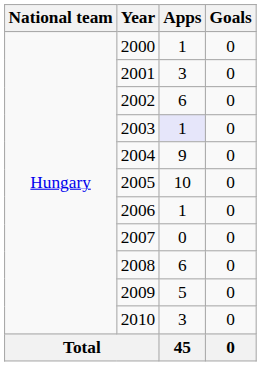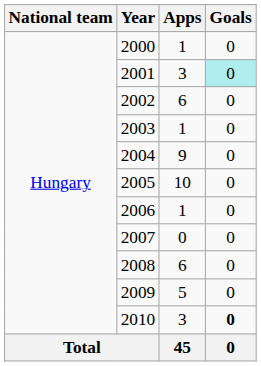2001 | Goals: no background -> paleturquoise background
2003 | Apps: lavender background -> no background
2010 | Goals: normal -> bold
